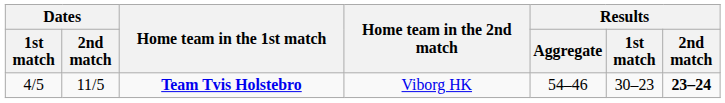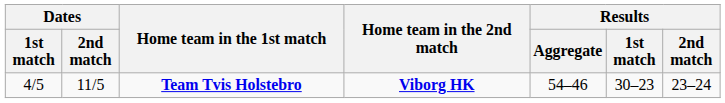Team Tvis Holstebro | Home team in the 2nd match: normal -> bold
Team Tvis Holstebro | Results / 2nd match: bold -> normal
